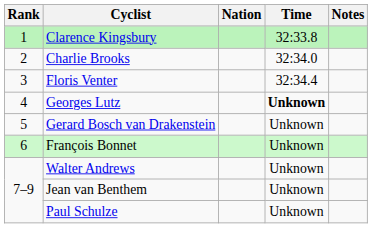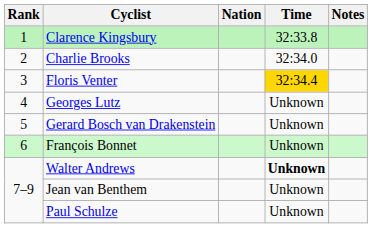Floris Venter | Time: no background -> gold background
Georges Lutz | Time: bold -> normal
Walter Andrews | Time: normal -> bold
